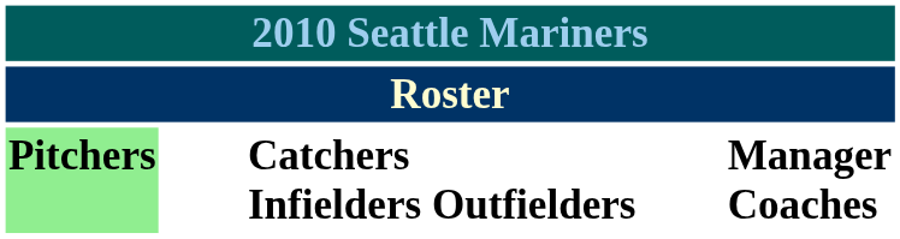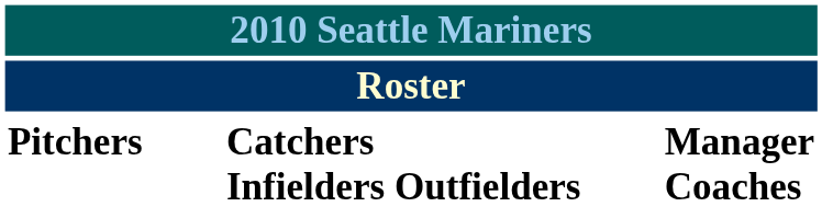Pitchers | column 1: lightgreen background -> no background
